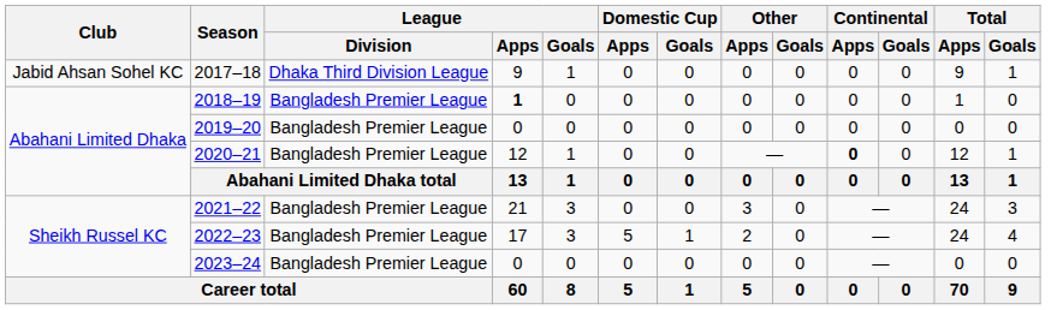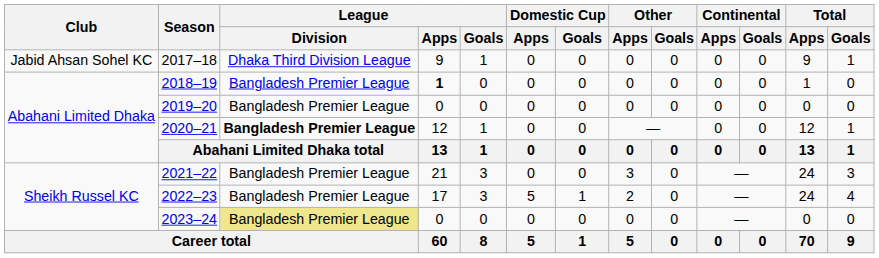2020–21 | League / Division: normal -> bold
2020–21 | Continental / Apps: bold -> normal
2023–24 | League / Division: no background -> khaki background
